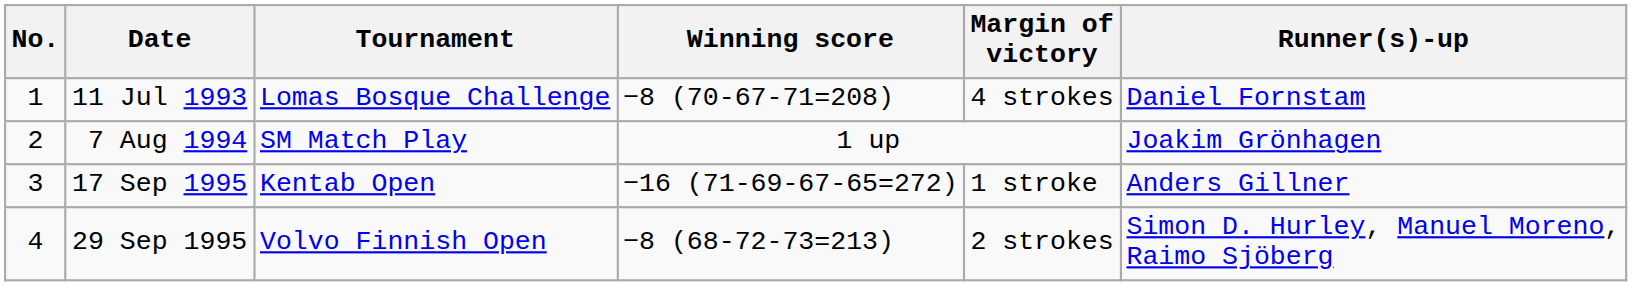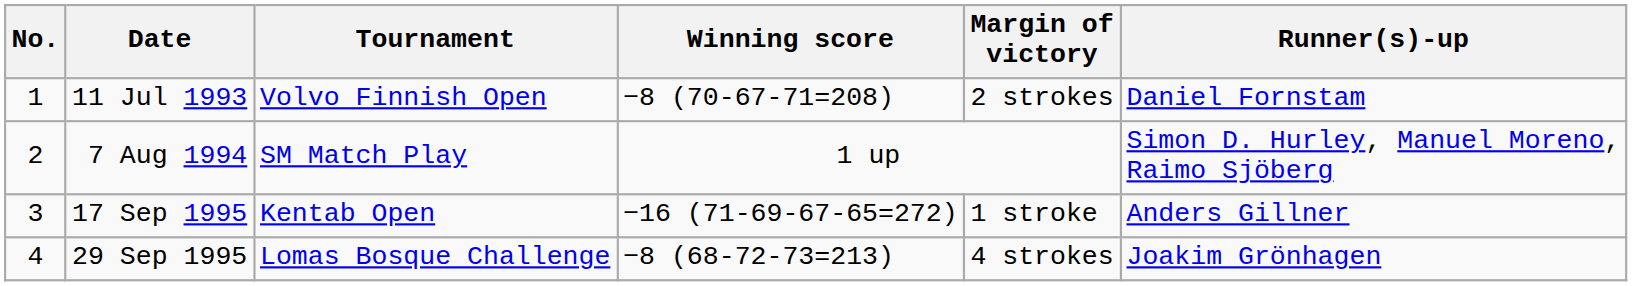11 Jul 1993 | Tournament: Lomas Bosque Challenge -> Volvo Finnish Open
11 Jul 1993 | Margin of victory: 4 strokes -> 2 strokes
7 Aug 1994 | Runner(s)-up: Joakim Grönhagen -> Simon D. Hurley, Manuel Moreno, Raimo Sjöberg
29 Sep 1995 | Tournament: Volvo Finnish Open -> Lomas Bosque Challenge
29 Sep 1995 | Margin of victory: 2 strokes -> 4 strokes
29 Sep 1995 | Runner(s)-up: Simon D. Hurley, Manuel Moreno, Raimo Sjöberg -> Joakim Grönhagen
